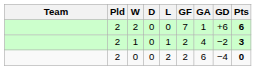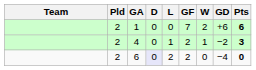columns swapped: W <-> GA
row 4 | D: no background -> lavender background
